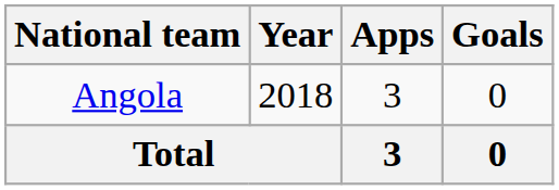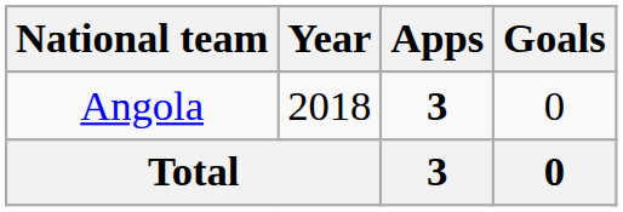Angola | Apps: normal -> bold
